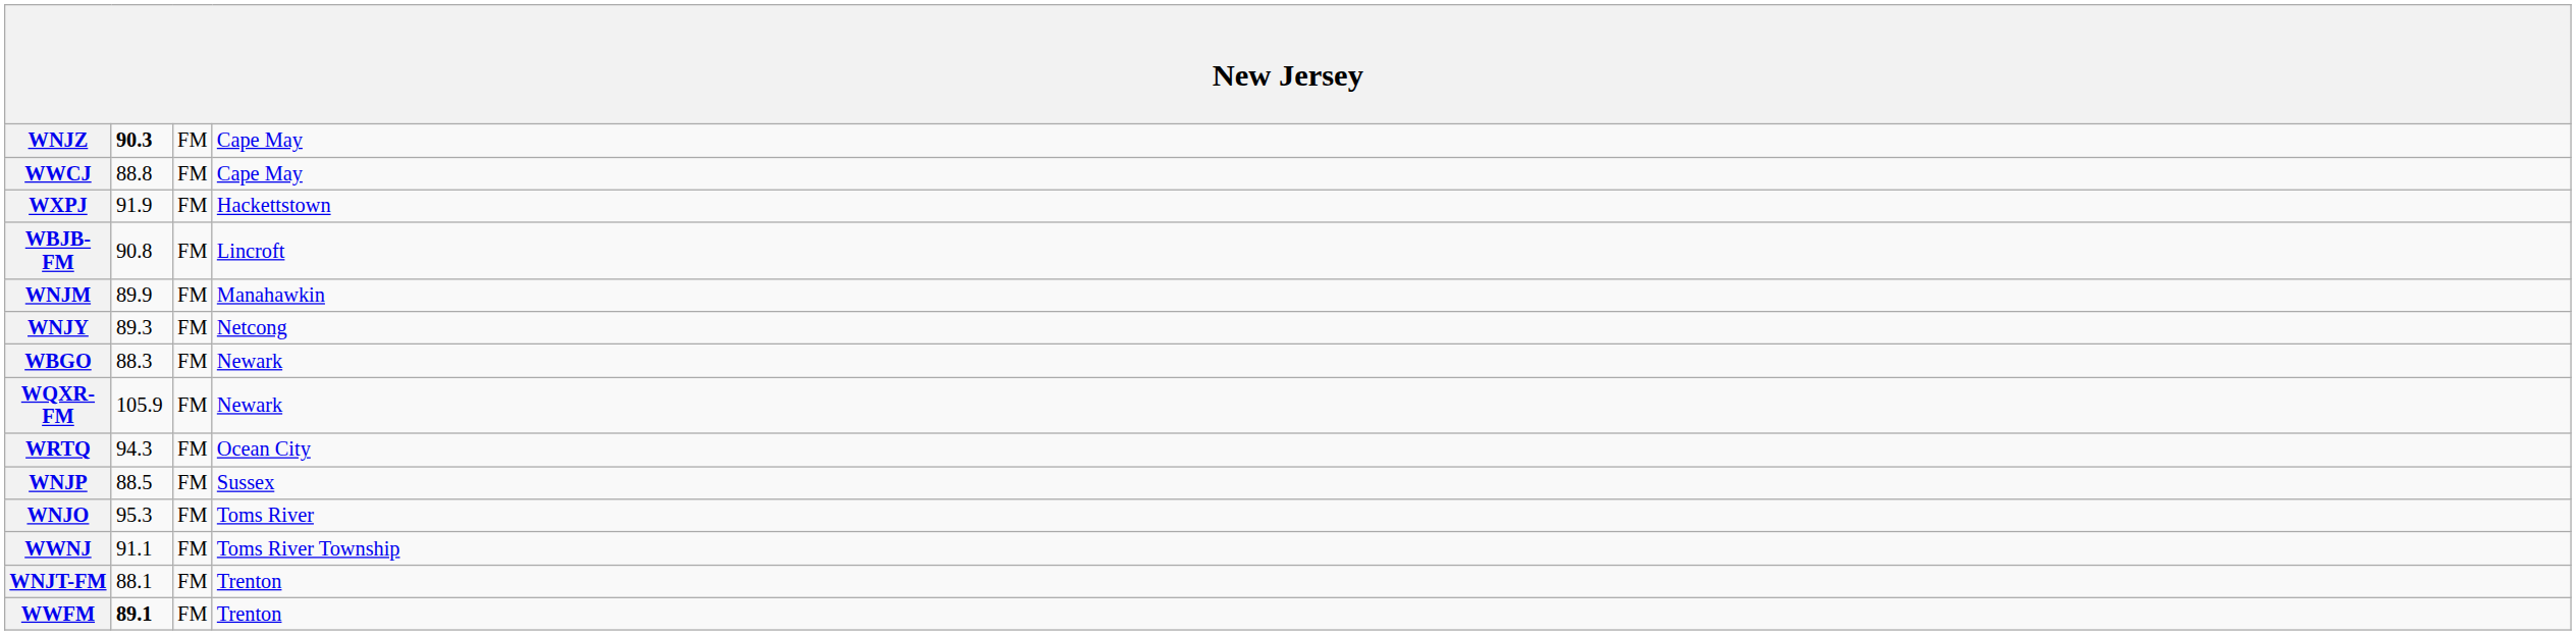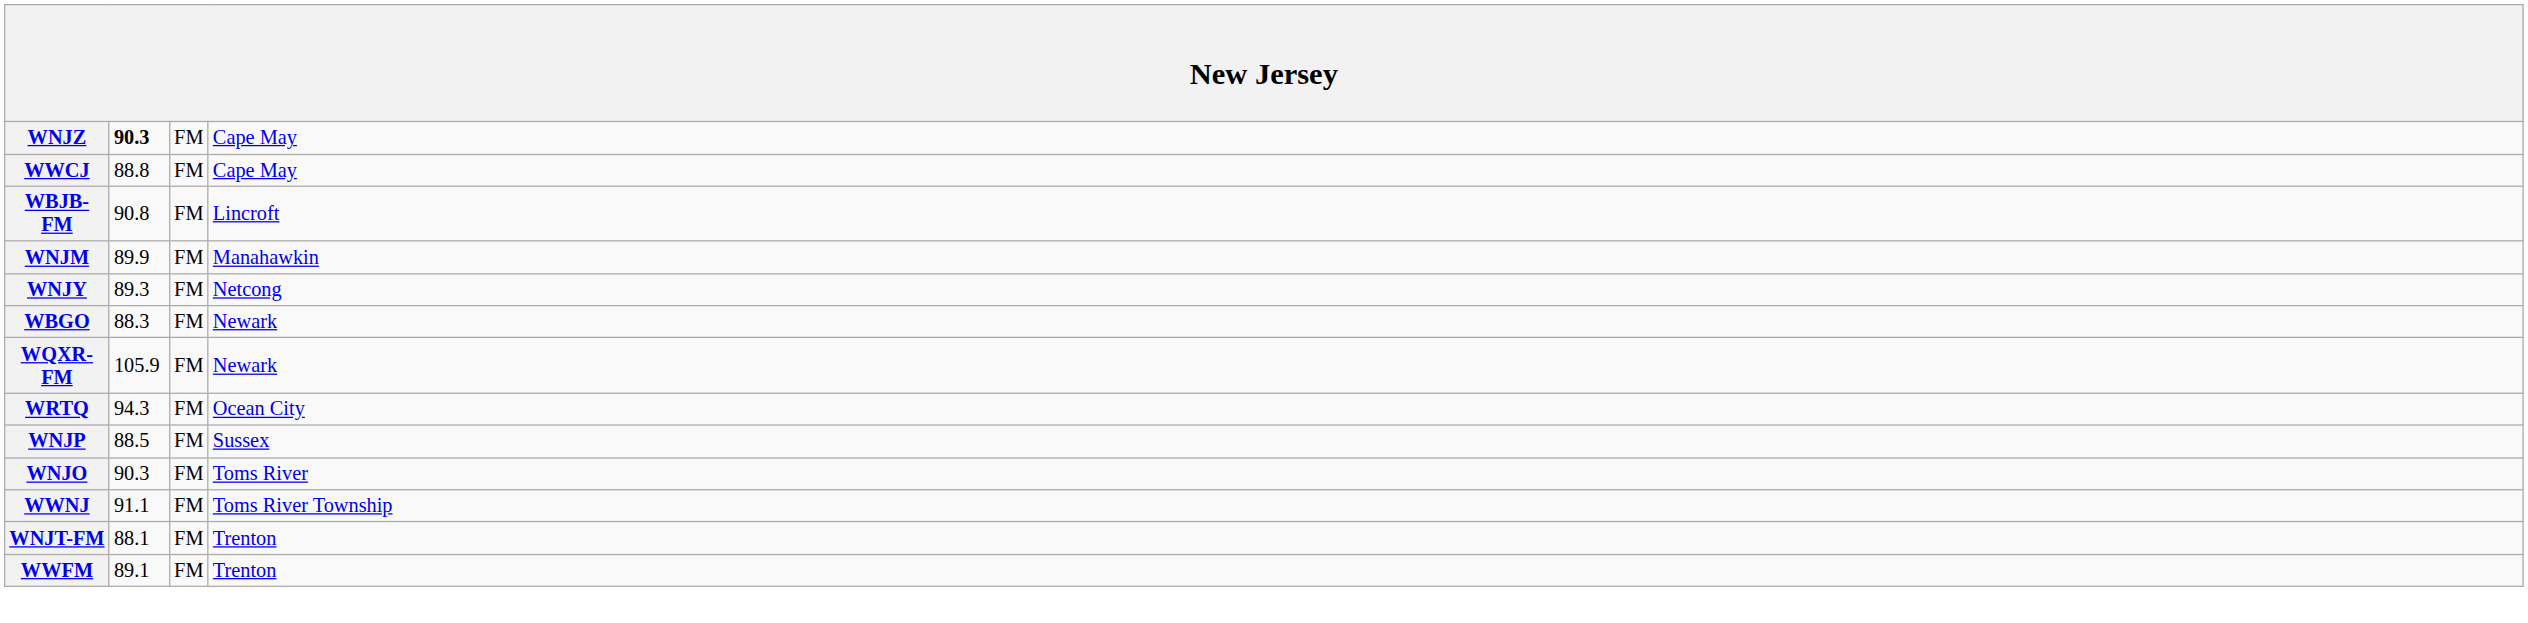- row: WXPJ | 91.9 | FM | Hackettstown
WNJO | column 2: 95.3 -> 90.3
WWFM | column 2: bold -> normal
